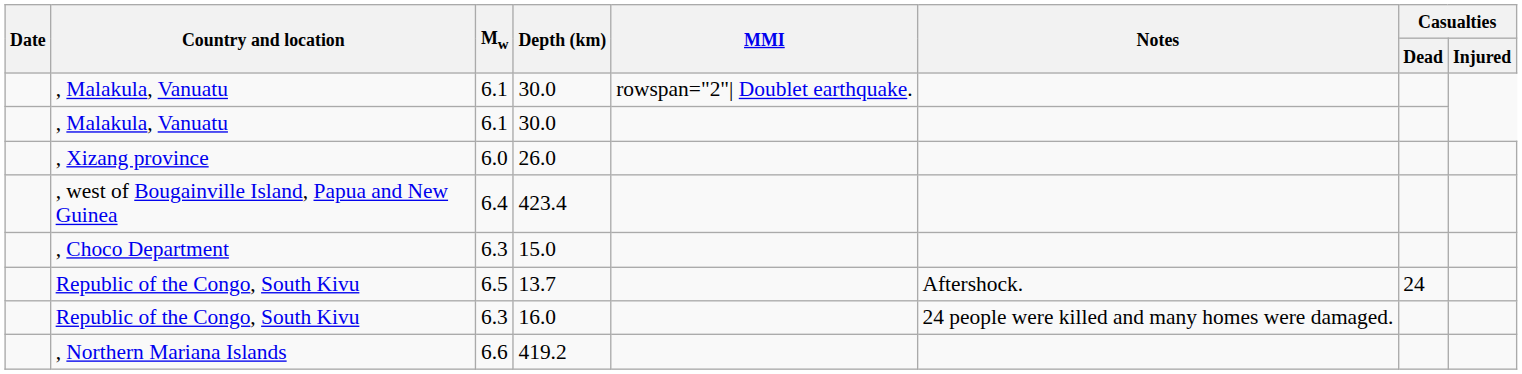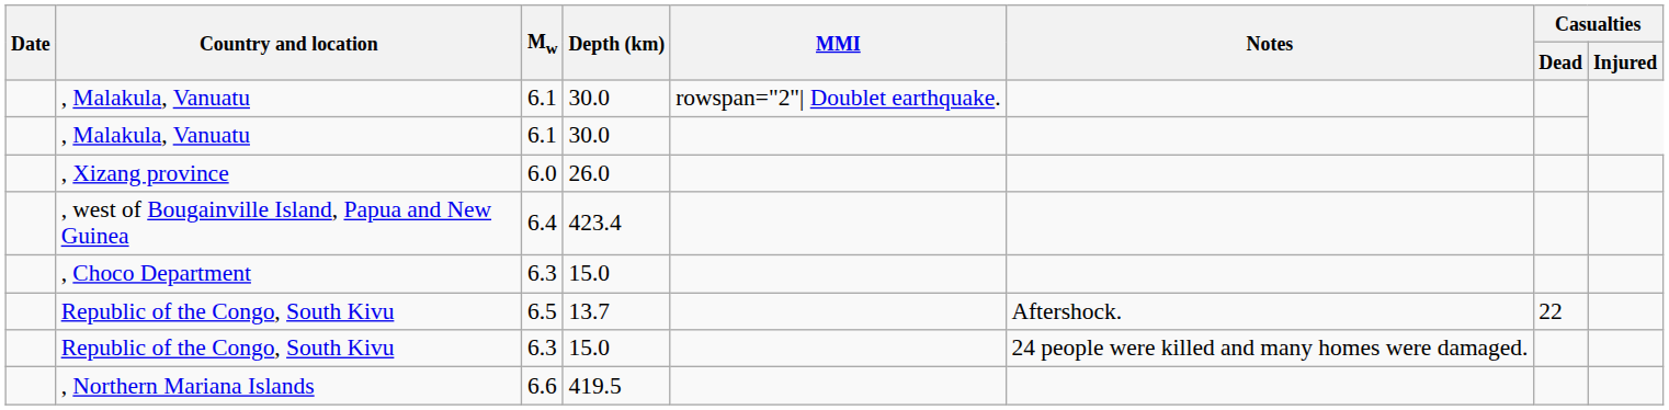Republic of the Congo, South Kivu / 6.5 | Casualties / Dead: 24 -> 22
Republic of the Congo, South Kivu / 6.3 | Depth (km): 16.0 -> 15.0
, Northern Mariana Islands | Depth (km): 419.2 -> 419.5
